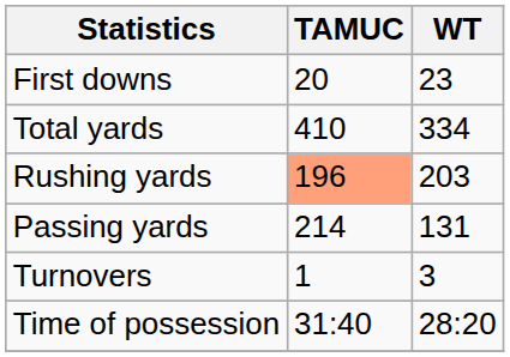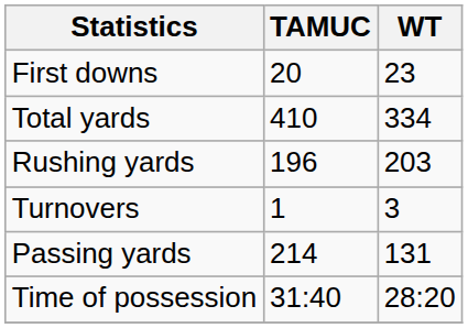Rushing yards | TAMUC: lightsalmon background -> no background
rows swapped: Passing yards <-> Turnovers
